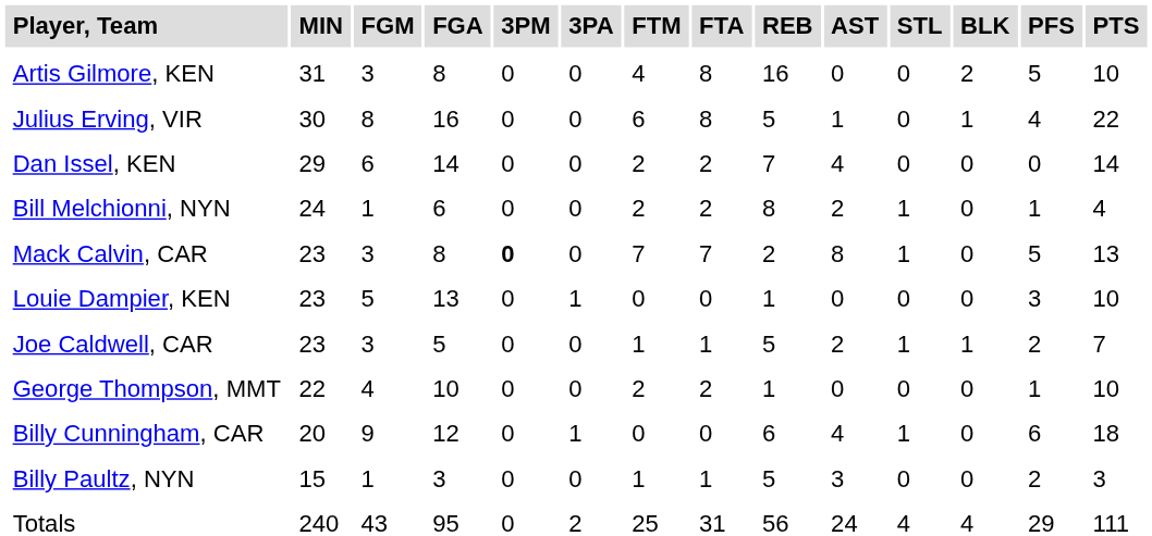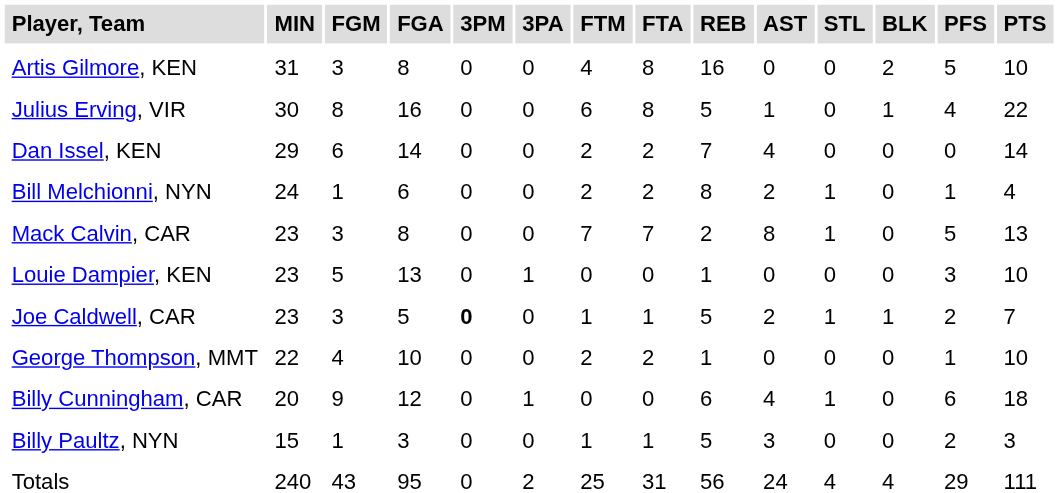Mack Calvin, CAR | 3PM: bold -> normal
Joe Caldwell, CAR | 3PM: normal -> bold
